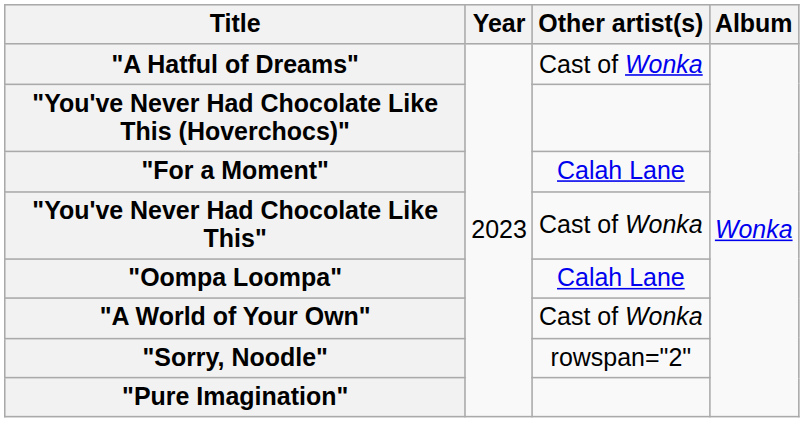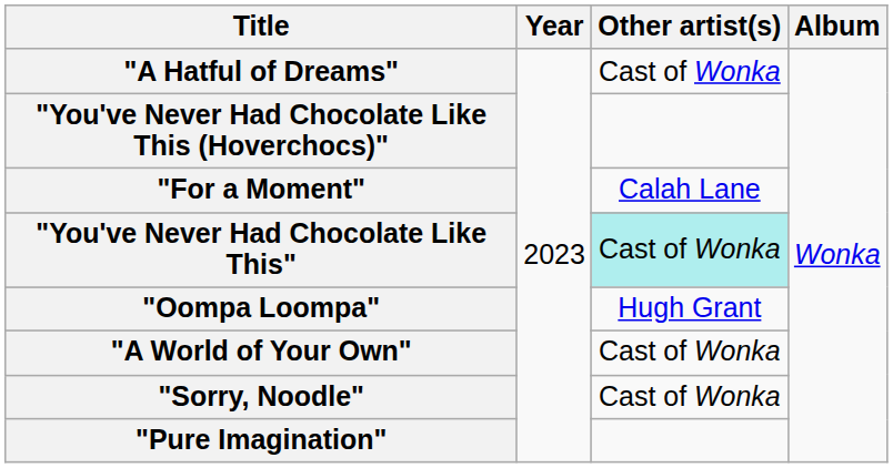"You've Never Had Chocolate Like This" | Other artist(s): no background -> paleturquoise background
"Oompa Loompa" | Other artist(s): Calah Lane -> Hugh Grant
"Sorry, Noodle" | Other artist(s): rowspan="2" -> Cast of Wonka
